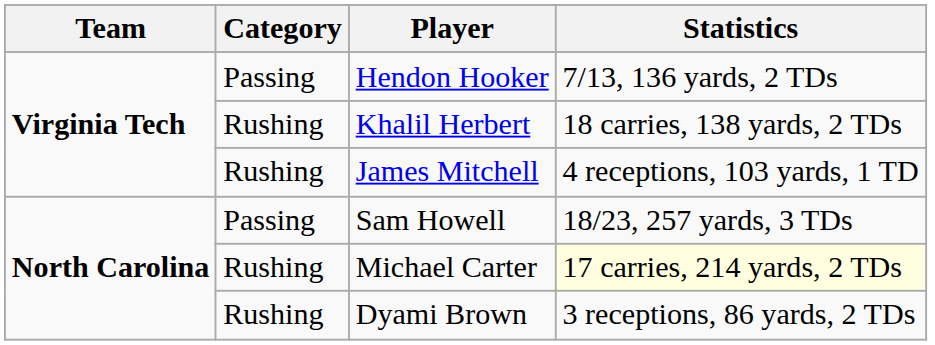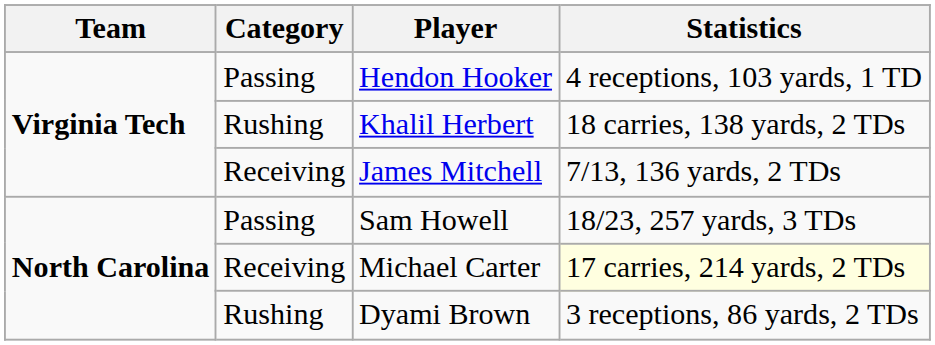Hendon Hooker | Statistics: 7/13, 136 yards, 2 TDs -> 4 receptions, 103 yards, 1 TD
James Mitchell | Category: Rushing -> Receiving
James Mitchell | Statistics: 4 receptions, 103 yards, 1 TD -> 7/13, 136 yards, 2 TDs
Michael Carter | Category: Rushing -> Receiving
